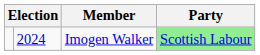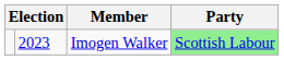Imogen Walker | column 2: 2024 -> 2023
